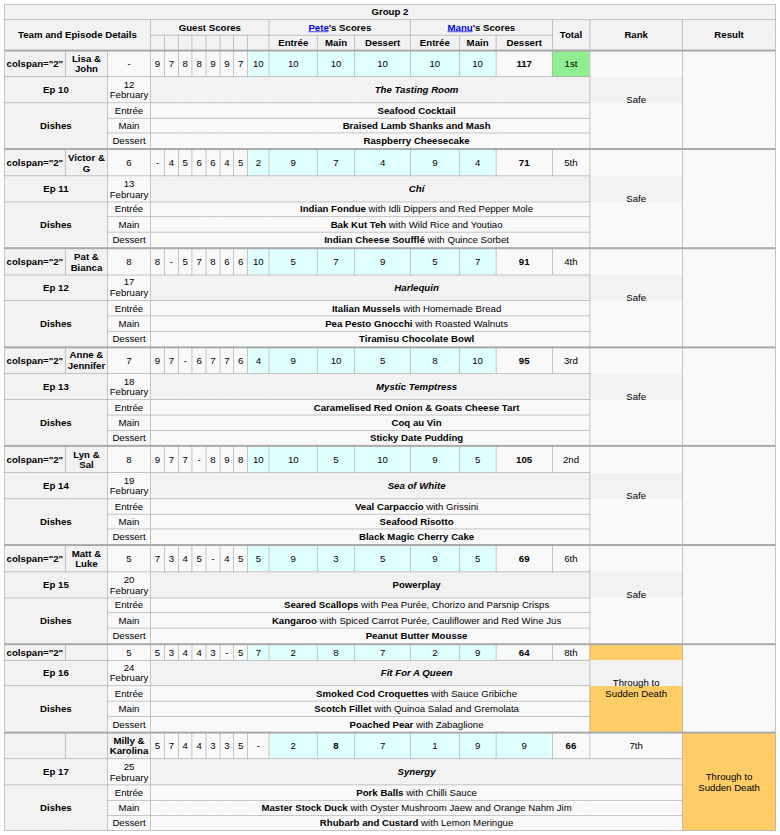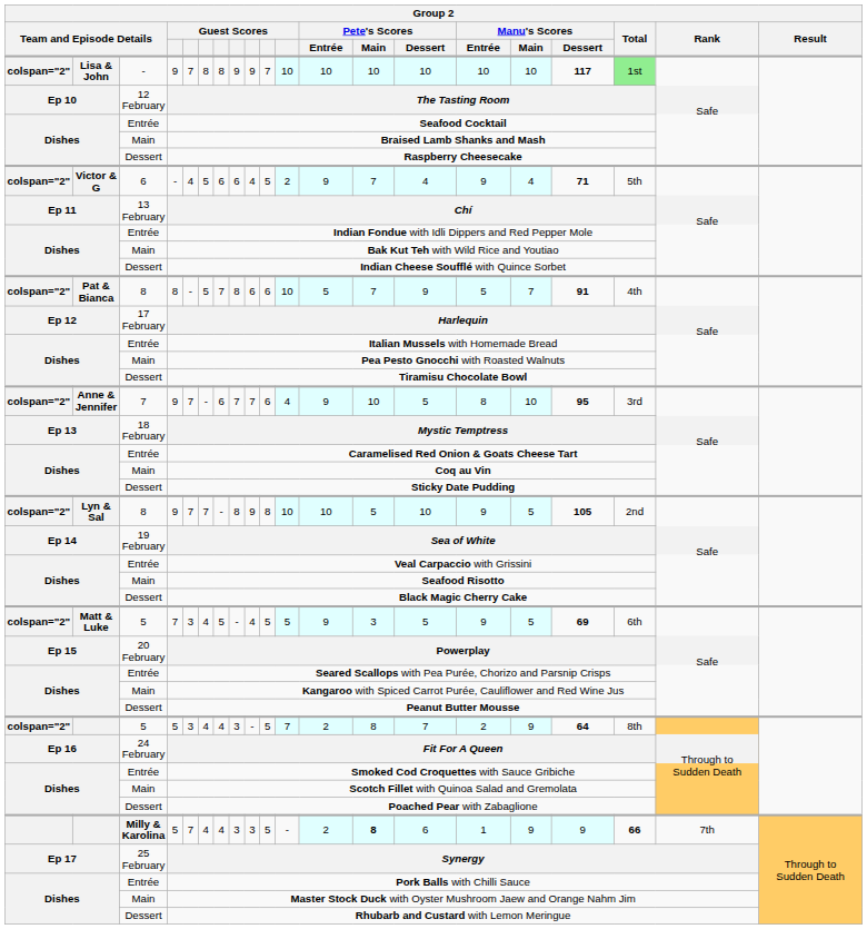Milly & Karolina / 5 | Pete's Scores / Dessert: 7 -> 6
